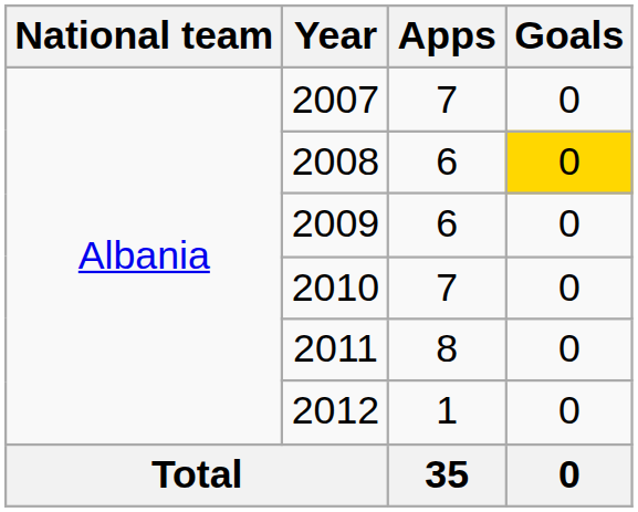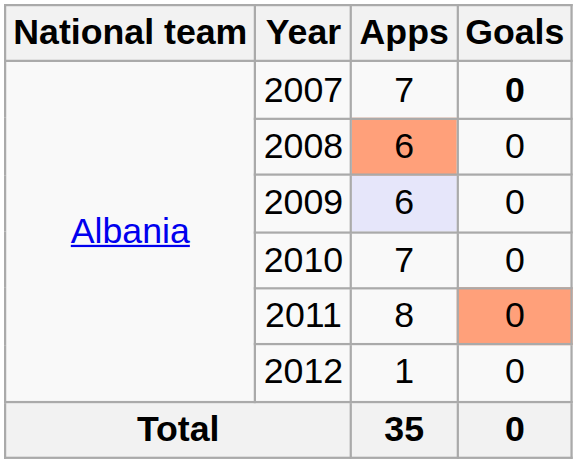2007 | Goals: normal -> bold
2008 | Apps: no background -> lightsalmon background
2008 | Goals: gold background -> no background
2009 | Apps: no background -> lavender background
2011 | Goals: no background -> lightsalmon background
